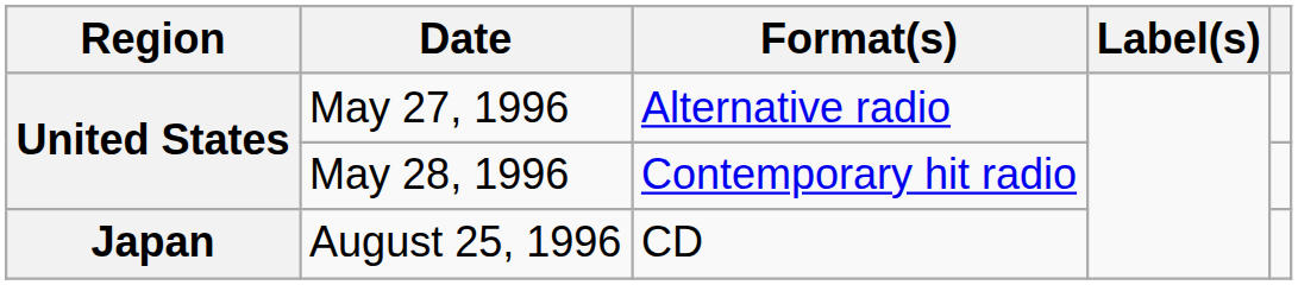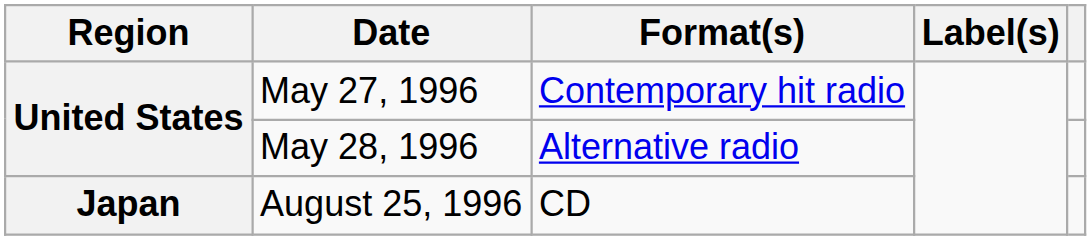May 27, 1996 | Format(s): Alternative radio -> Contemporary hit radio
May 28, 1996 | Format(s): Contemporary hit radio -> Alternative radio
